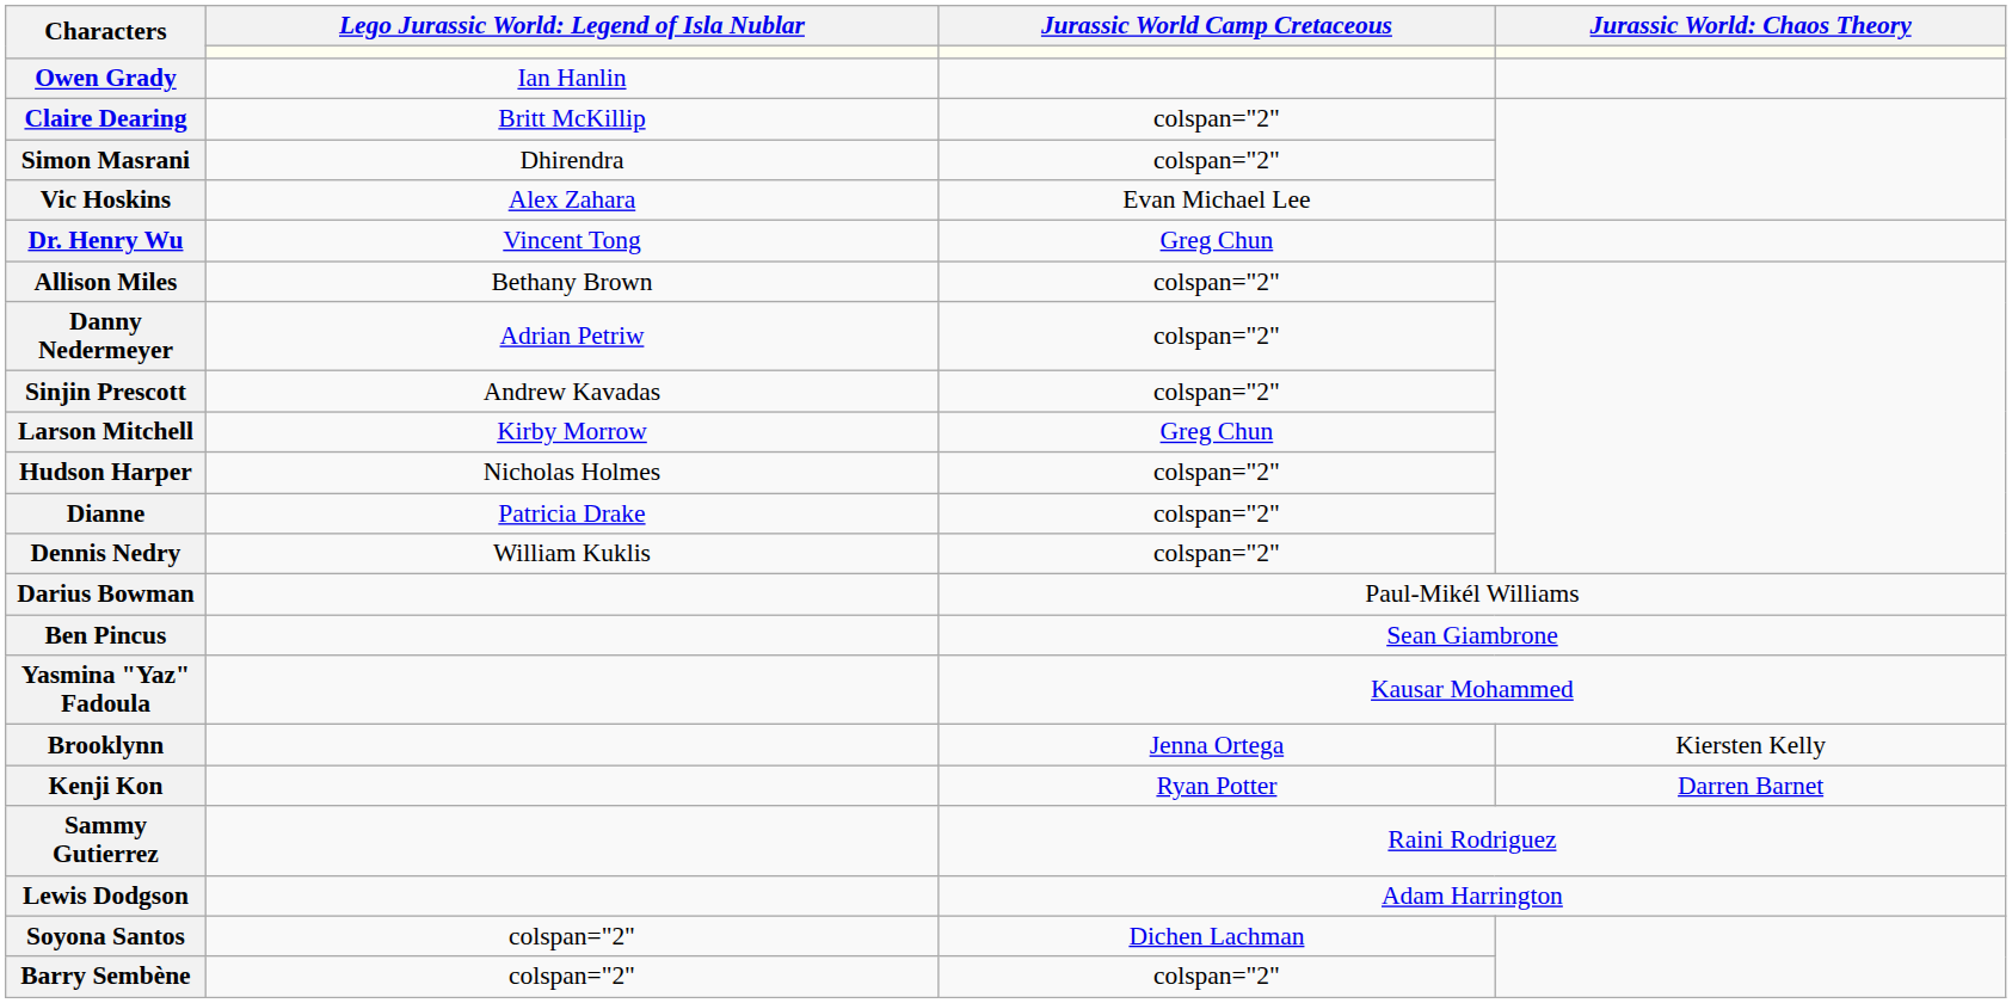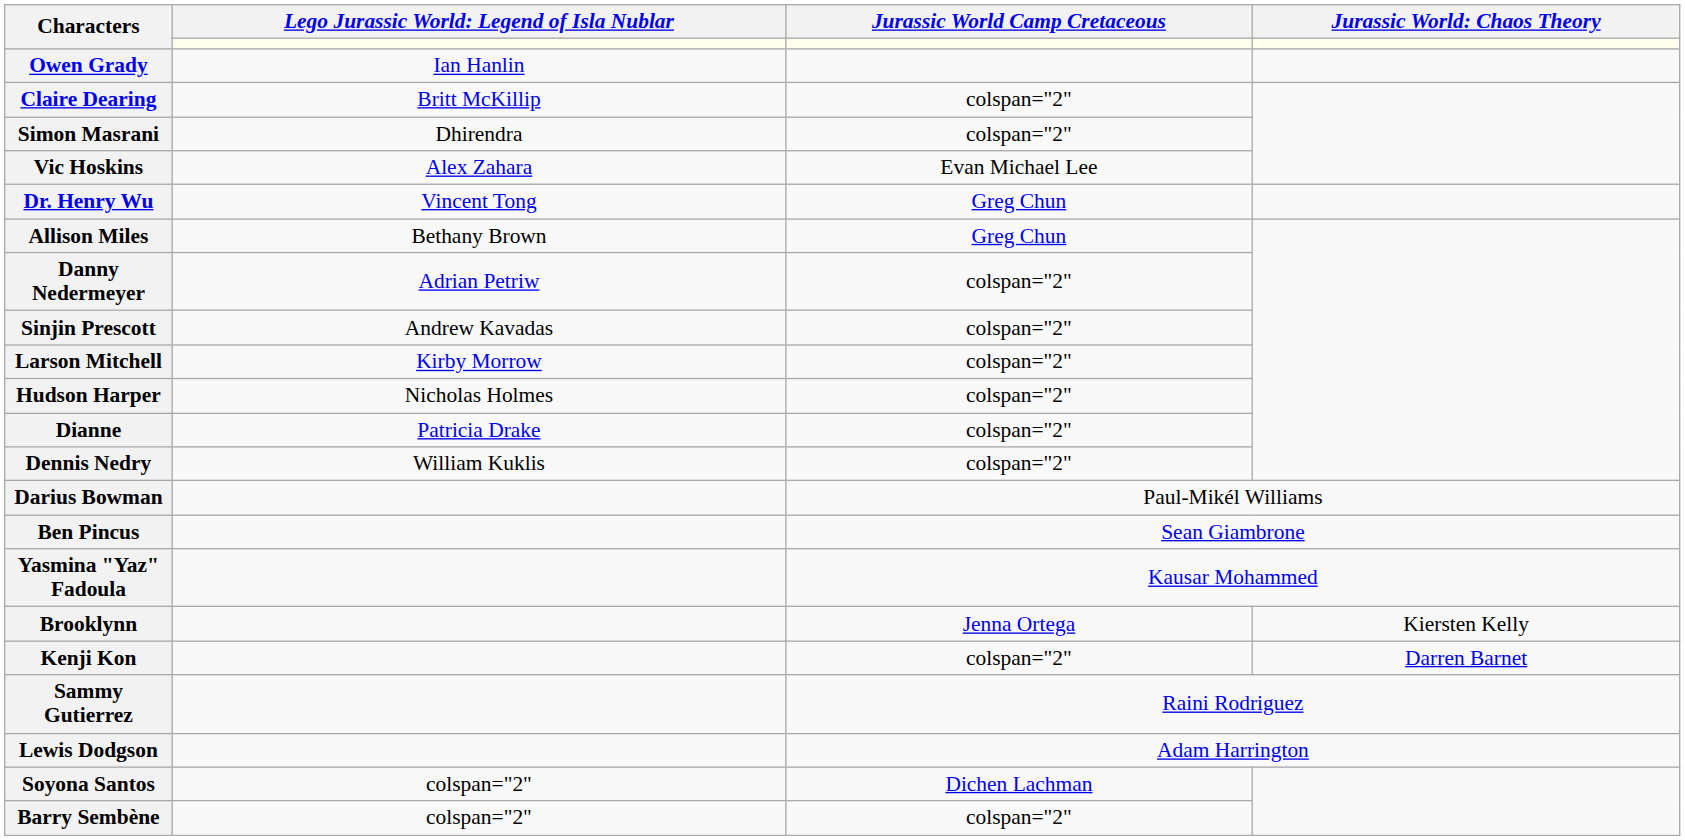Allison Miles | Jurassic World Camp Cretaceous: colspan="2" -> Greg Chun
Larson Mitchell | Jurassic World Camp Cretaceous: Greg Chun -> colspan="2"
Kenji Kon | Jurassic World Camp Cretaceous: Ryan Potter -> colspan="2"
